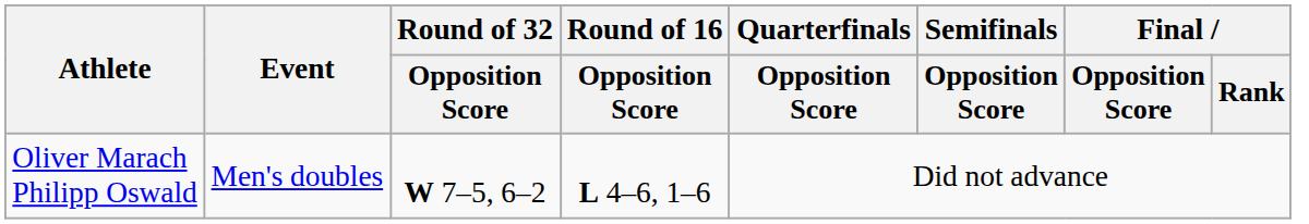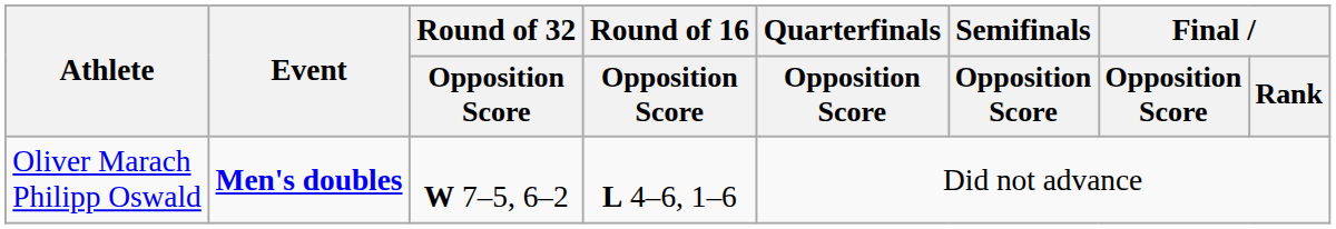Oliver Marach Philipp Oswald | Event: normal -> bold
